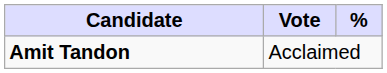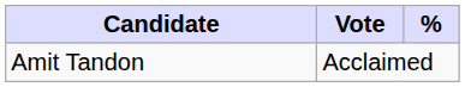Amit Tandon | Candidate: bold -> normal
